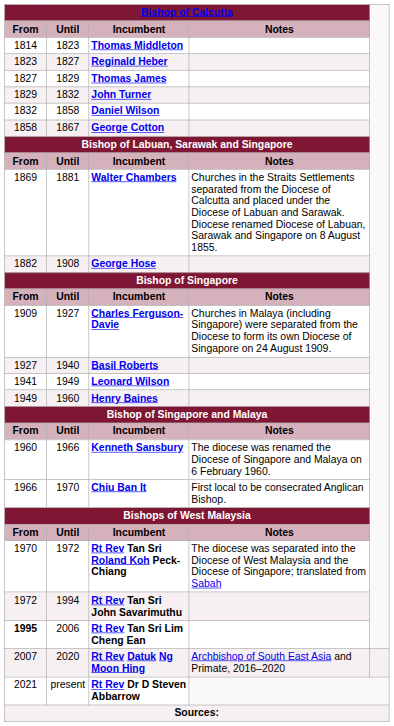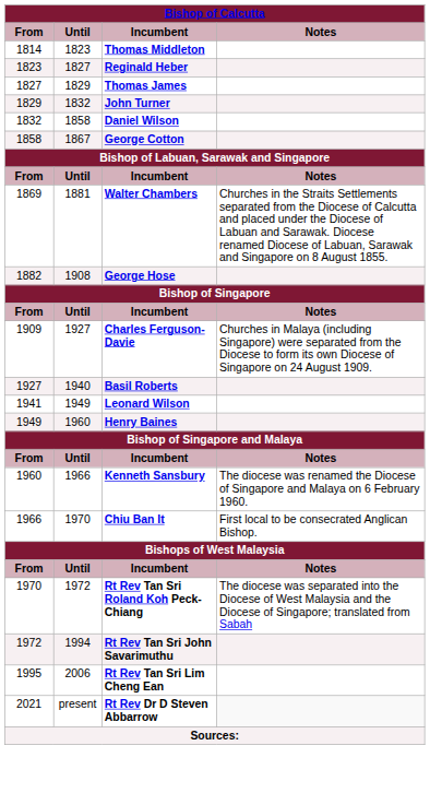Rt Rev Tan Sri Lim Cheng Ean | Bishop of Calcutta / From: bold -> normal
- row: 2007 | 2020 | Rt Rev Datuk Ng Moon Hing | Archbishop of South East Asia and Primate, 2016–2020
